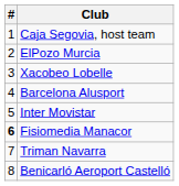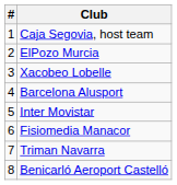Fisiomedia Manacor | #: bold -> normal
